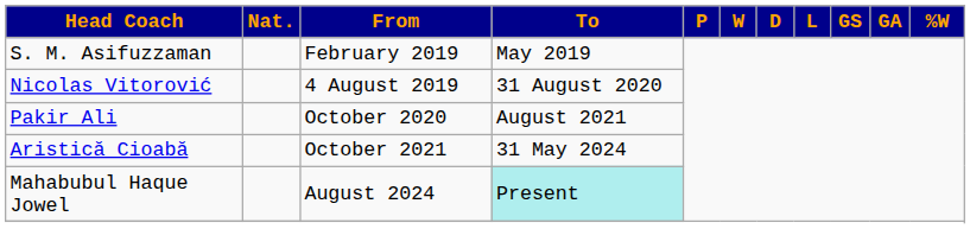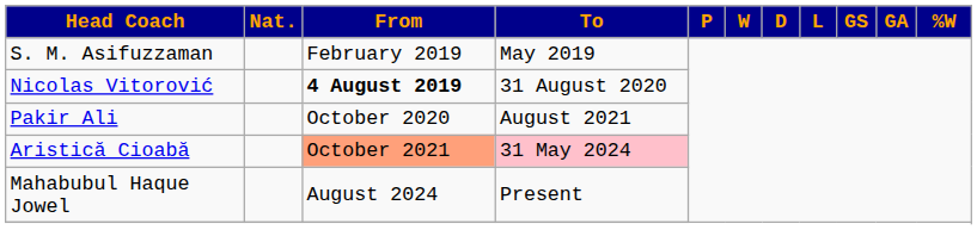Nicolas Vitorović | From: normal -> bold
Aristică Cioabă | From: no background -> lightsalmon background
Aristică Cioabă | To: no background -> pink background
Mahabubul Haque Jowel | To: paleturquoise background -> no background
